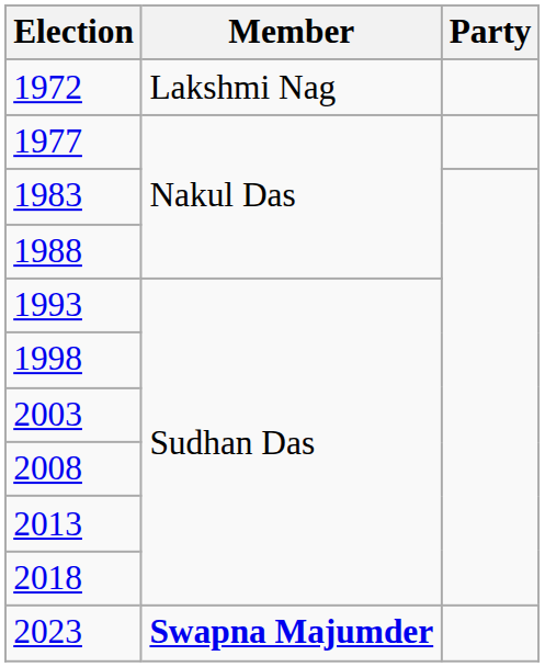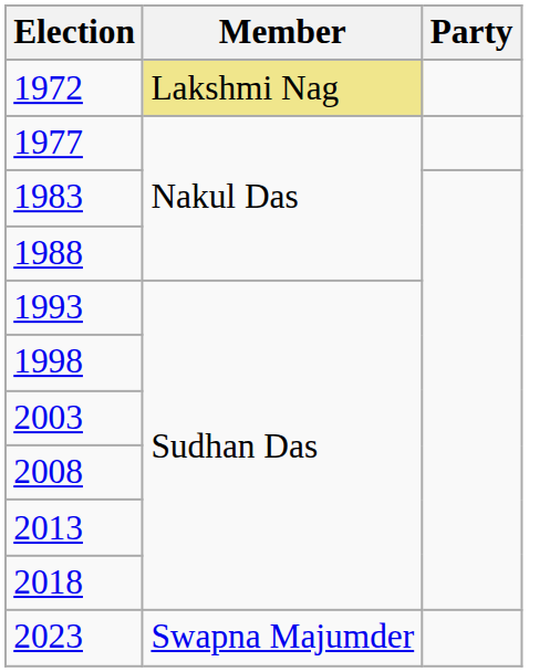1972 | Member: no background -> khaki background
2023 | Member: bold -> normal
